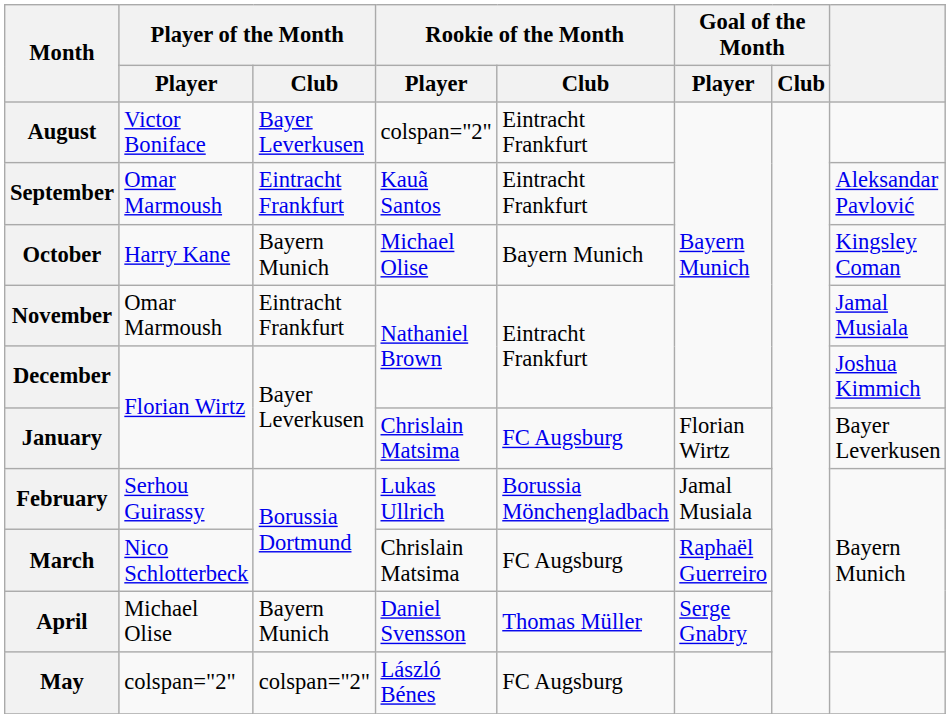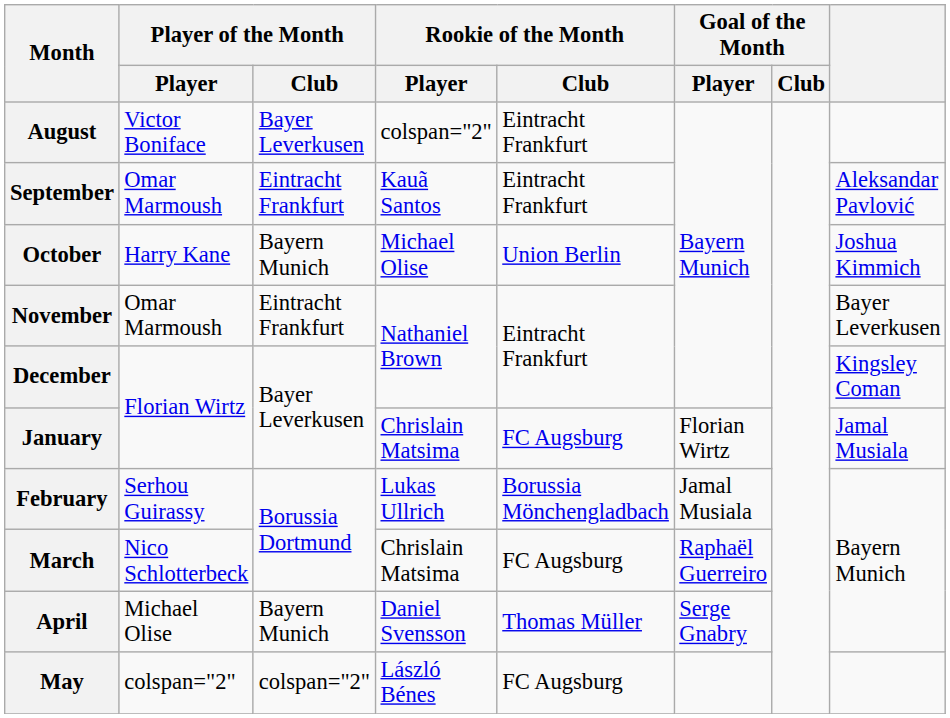October | Rookie of the Month / Club: Bayern Munich -> Union Berlin
October | column 8: Kingsley Coman -> Joshua Kimmich
November | column 8: Jamal Musiala -> Bayer Leverkusen
December | column 8: Joshua Kimmich -> Kingsley Coman
January | column 8: Bayer Leverkusen -> Jamal Musiala
